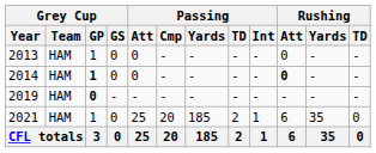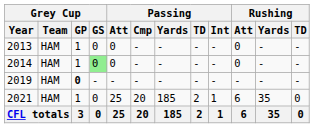2014 | Grey Cup / GP: bold -> normal
2014 | Grey Cup / GS: no background -> lightgreen background
2014 | Rushing / Att: bold -> normal
